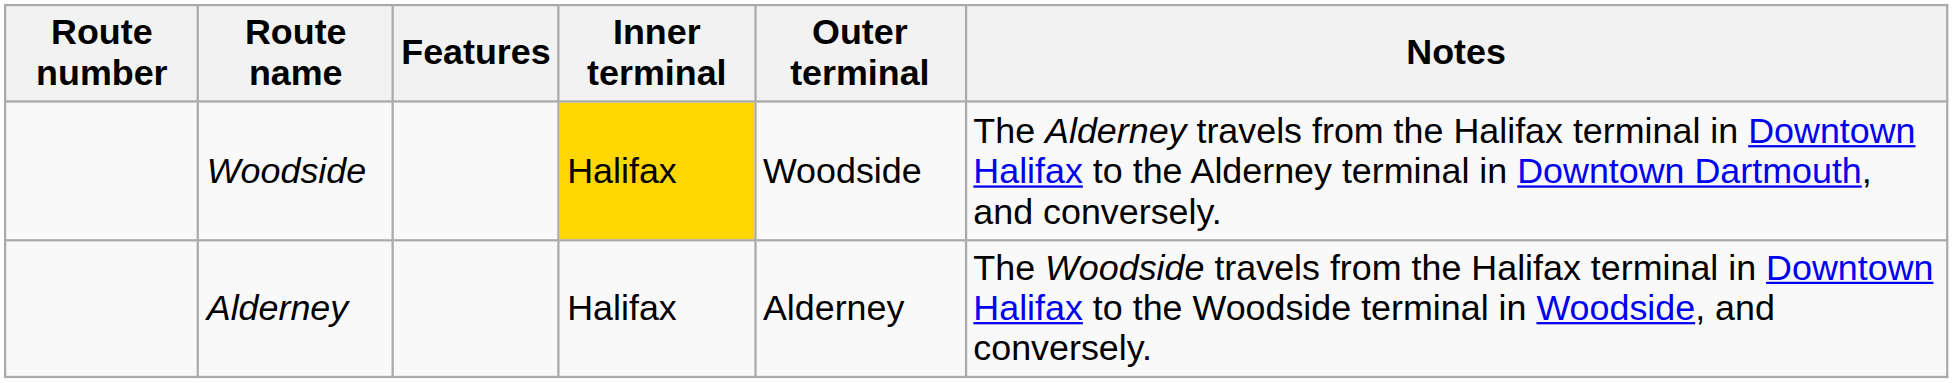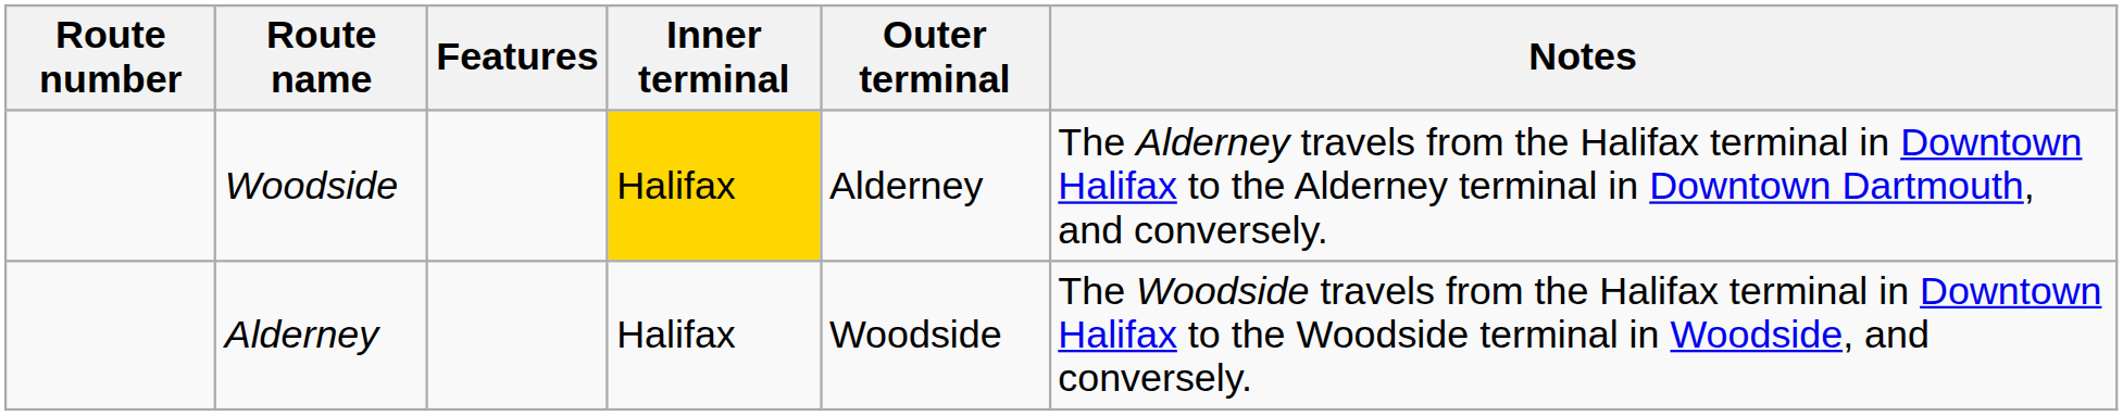row 2 | Outer terminal: Woodside -> Alderney
row 3 | Outer terminal: Alderney -> Woodside
